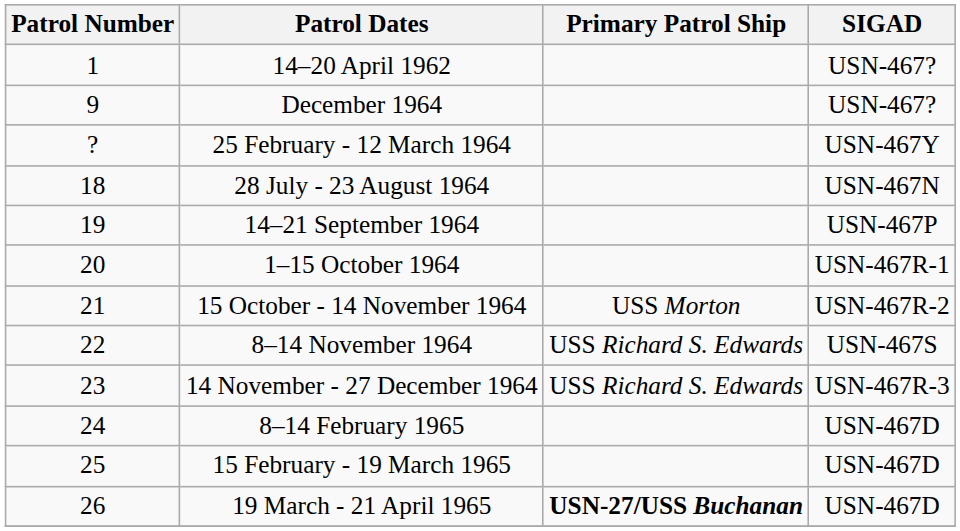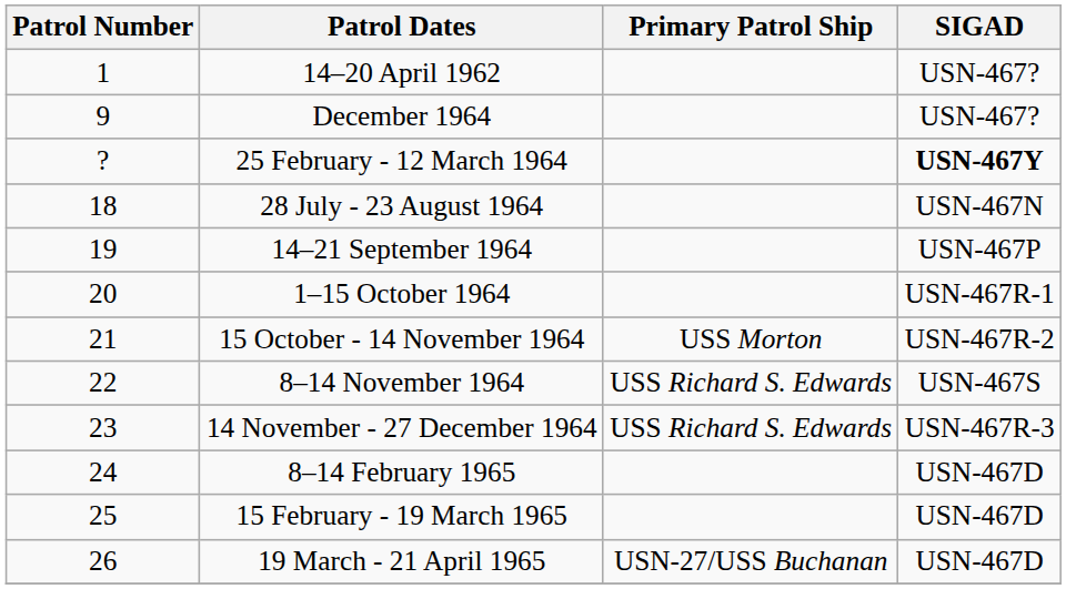25 February - 12 March 1964 | SIGAD: normal -> bold
19 March - 21 April 1965 | Primary Patrol Ship: bold -> normal
